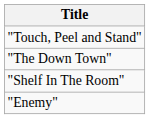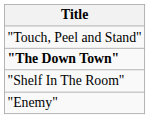row 3 | column 1: normal -> bold
